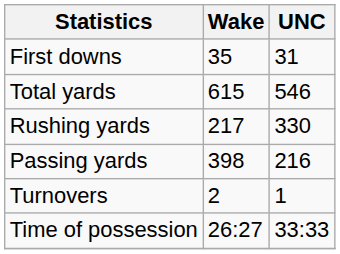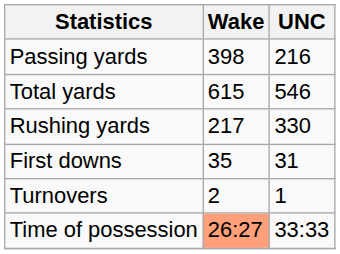rows swapped: First downs <-> Passing yards
Time of possession | Wake: no background -> lightsalmon background
